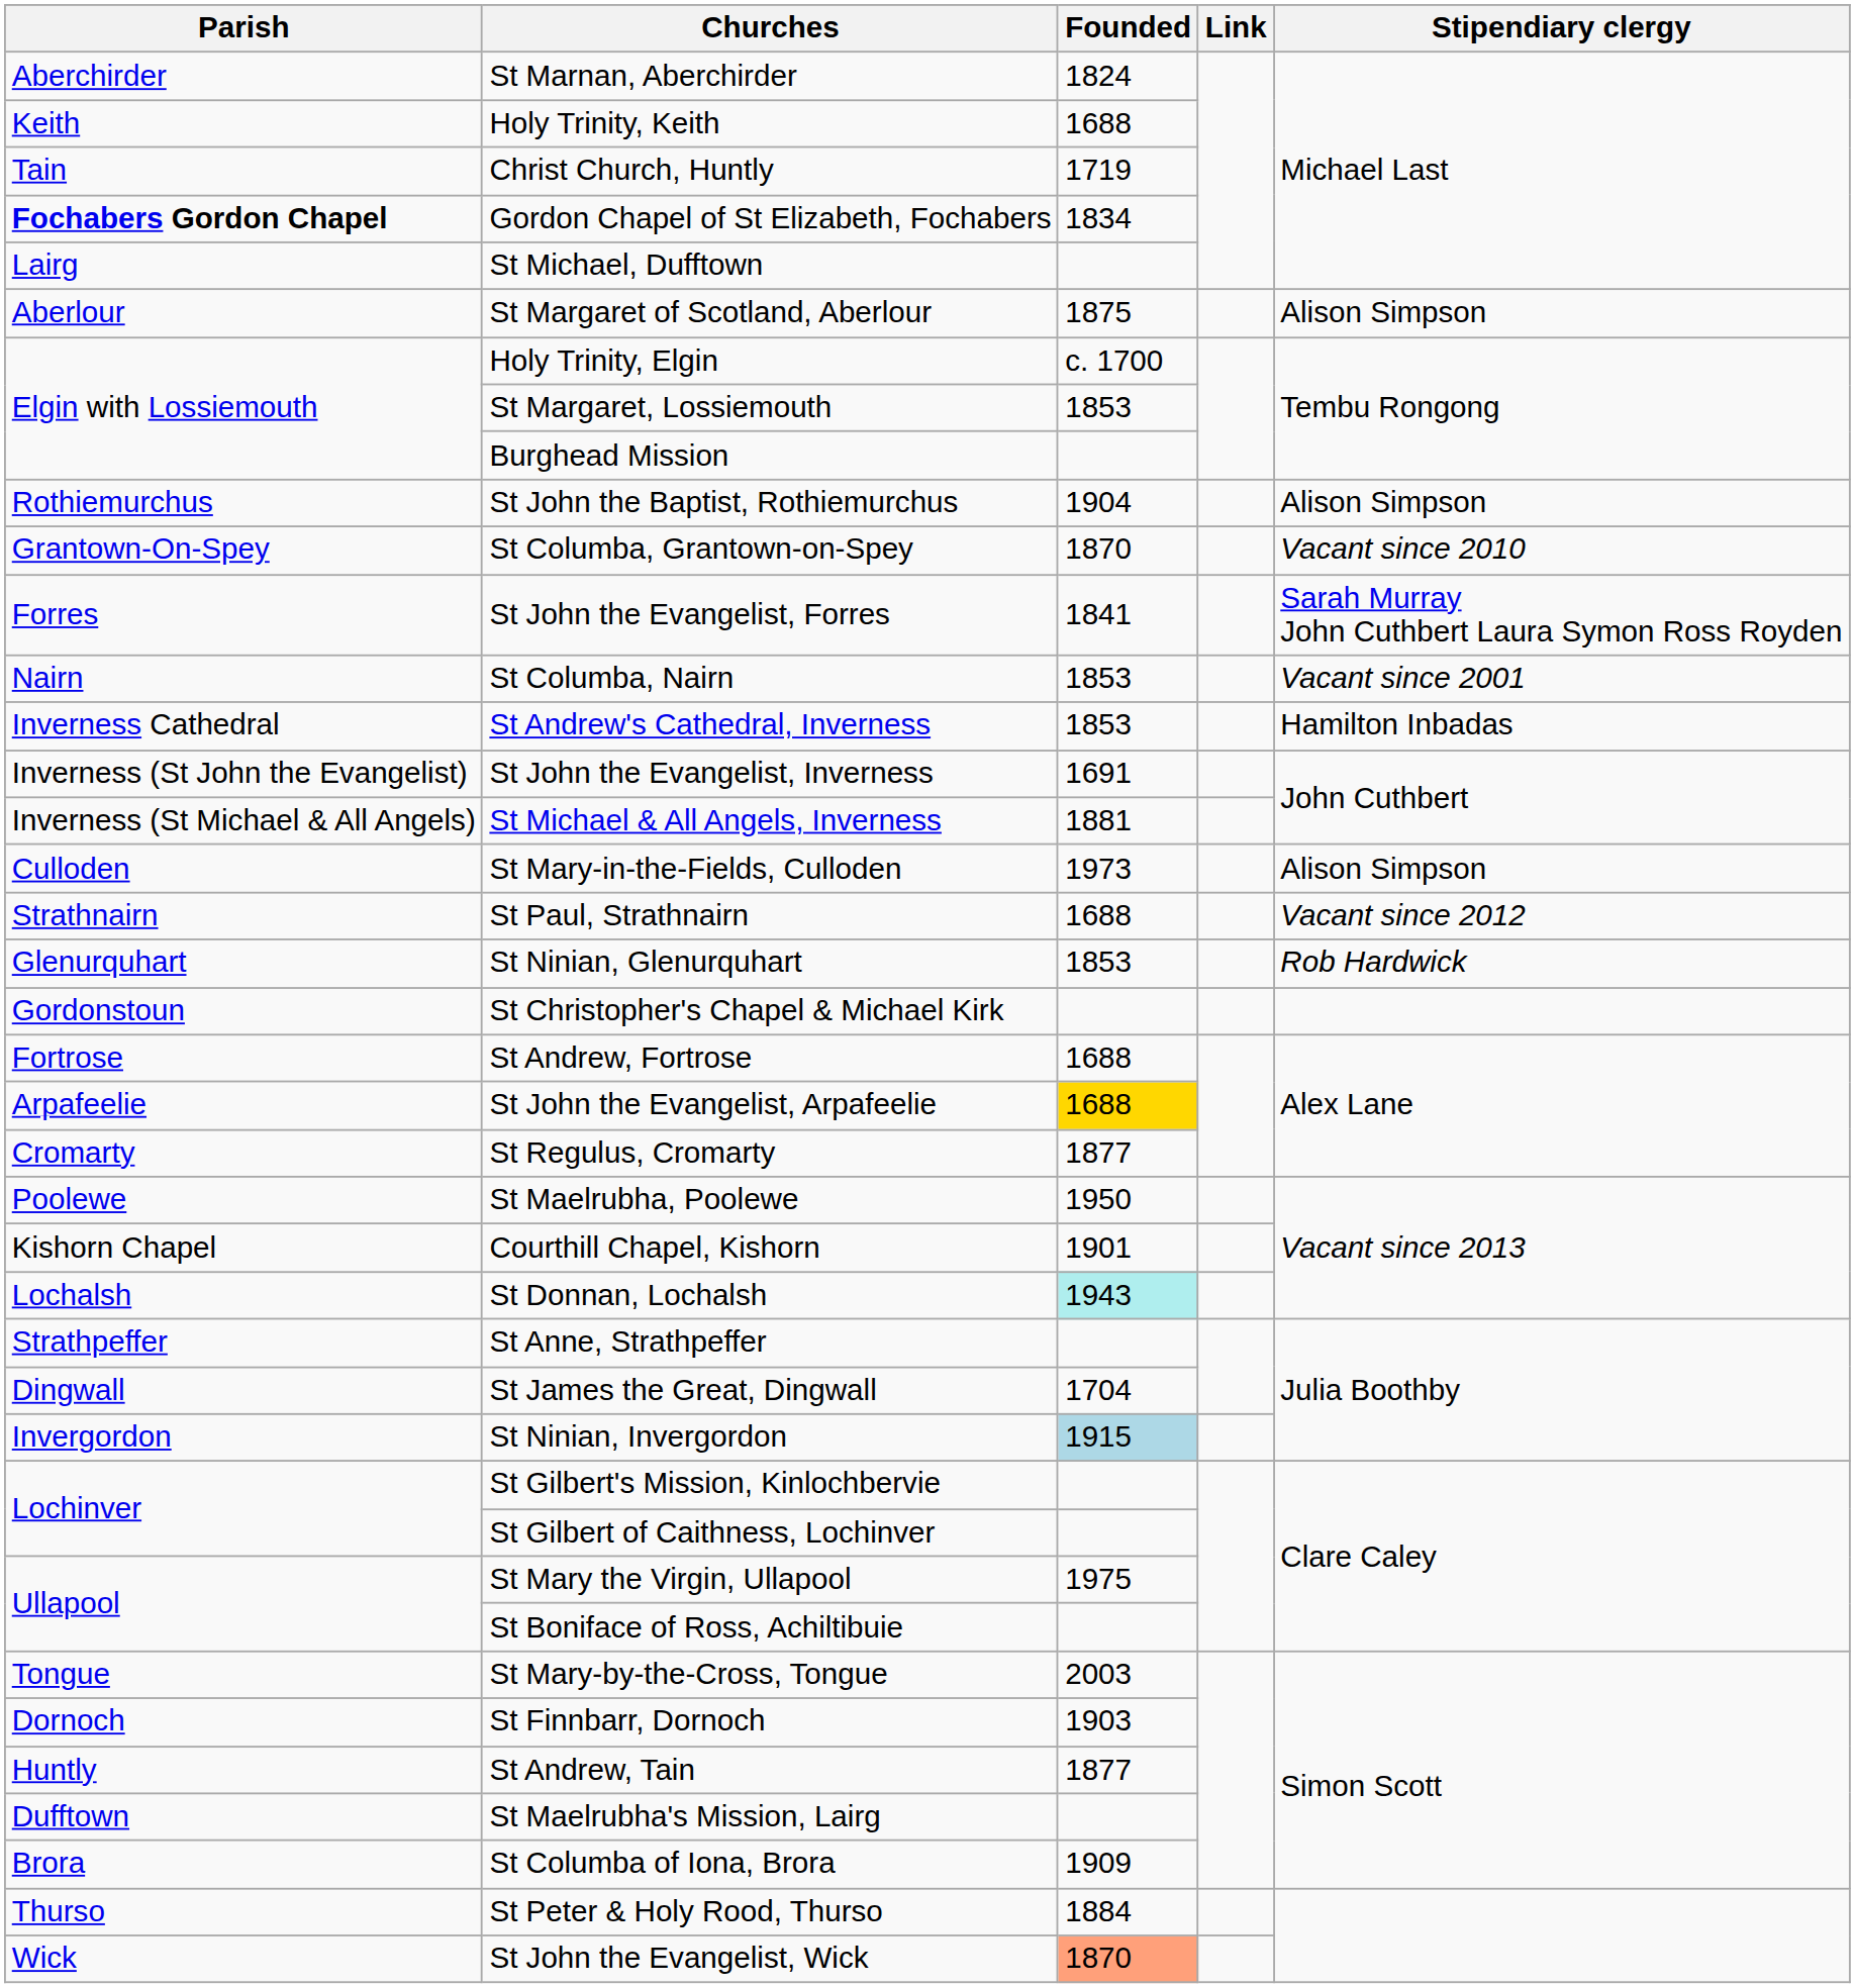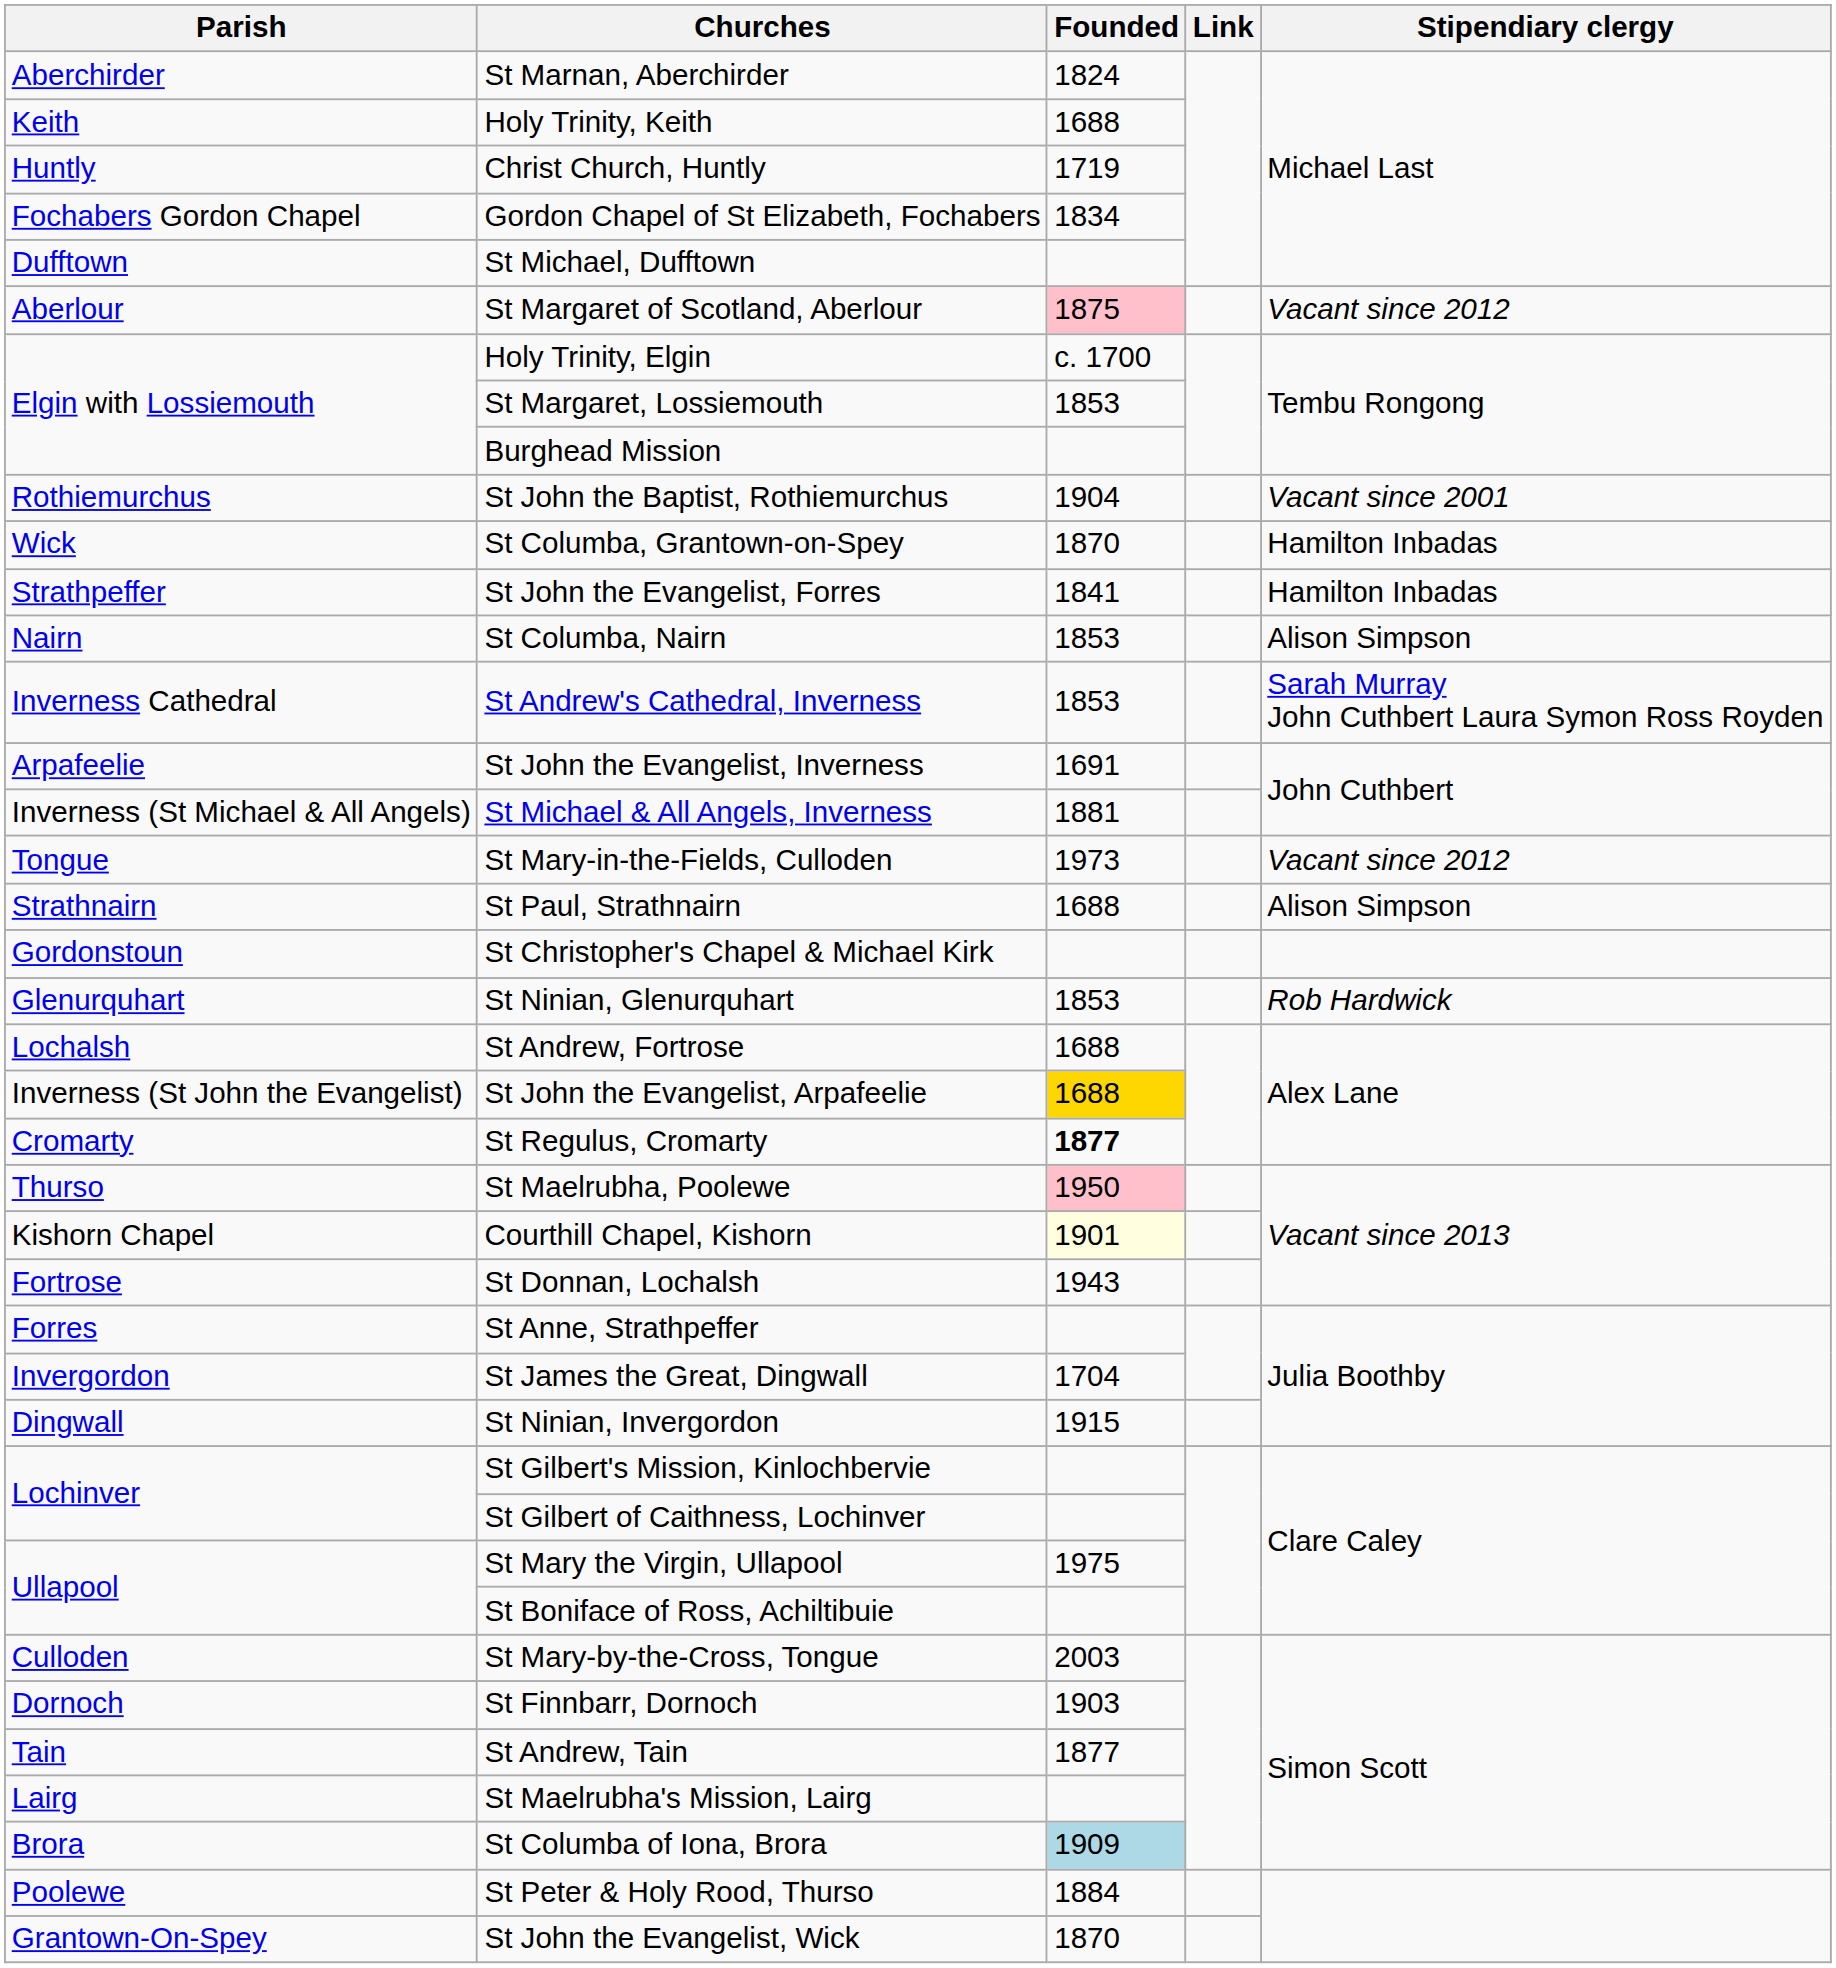Christ Church, Huntly | Parish: Tain -> Huntly
Gordon Chapel of St Elizabeth, Fochabers | Parish: bold -> normal
St Michael, Dufftown | Parish: Lairg -> Dufftown
St Margaret of Scotland, Aberlour | Founded: no background -> pink background
St Margaret of Scotland, Aberlour | Stipendiary clergy: Alison Simpson -> Vacant since 2012
St John the Baptist, Rothiemurchus | Stipendiary clergy: Alison Simpson -> Vacant since 2001
St Columba, Grantown-on-Spey | Parish: Grantown-On-Spey -> Wick
St Columba, Grantown-on-Spey | Stipendiary clergy: Vacant since 2010 -> Hamilton Inbadas
St John the Evangelist, Forres | Parish: Forres -> Strathpeffer
St John the Evangelist, Forres | Stipendiary clergy: Sarah Murray John Cuthbert Laura Symon Ross Royden -> Hamilton Inbadas
St Columba, Nairn | Stipendiary clergy: Vacant since 2001 -> Alison Simpson
St Andrew's Cathedral, Inverness | Stipendiary clergy: Hamilton Inbadas -> Sarah Murray John Cuthbert Laura Symon Ross Royden
St John the Evangelist, Inverness | Parish: Inverness (St John the Evangelist) -> Arpafeelie
St Mary-in-the-Fields, Culloden | Parish: Culloden -> Tongue
St Mary-in-the-Fields, Culloden | Stipendiary clergy: Alison Simpson -> Vacant since 2012
St Paul, Strathnairn | Stipendiary clergy: Vacant since 2012 -> Alison Simpson
rows swapped: St Ninian, Glenurquhart <-> St Christopher's Chapel & Michael Kirk
St Andrew, Fortrose | Parish: Fortrose -> Lochalsh
St John the Evangelist, Arpafeelie | Parish: Arpafeelie -> Inverness (St John the Evangelist)
St Regulus, Cromarty | Founded: normal -> bold
St Maelrubha, Poolewe | Parish: Poolewe -> Thurso
St Maelrubha, Poolewe | Founded: no background -> pink background
Courthill Chapel, Kishorn | Founded: no background -> lightyellow background
St Donnan, Lochalsh | Parish: Lochalsh -> Fortrose
St Donnan, Lochalsh | Founded: paleturquoise background -> no background
St Anne, Strathpeffer | Parish: Strathpeffer -> Forres
St James the Great, Dingwall | Parish: Dingwall -> Invergordon
St Ninian, Invergordon | Parish: Invergordon -> Dingwall
St Ninian, Invergordon | Founded: lightblue background -> no background
St Mary-by-the-Cross, Tongue | Parish: Tongue -> Culloden
St Andrew, Tain | Parish: Huntly -> Tain
St Maelrubha's Mission, Lairg | Parish: Dufftown -> Lairg
St Columba of Iona, Brora | Founded: no background -> lightblue background
St Peter & Holy Rood, Thurso | Parish: Thurso -> Poolewe
St John the Evangelist, Wick | Parish: Wick -> Grantown-On-Spey
St John the Evangelist, Wick | Founded: lightsalmon background -> no background
